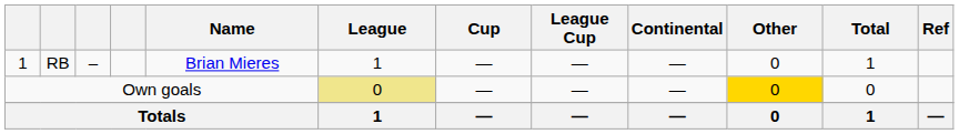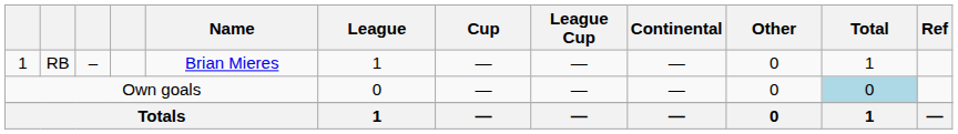Own goals | League: khaki background -> no background
Own goals | Other: gold background -> no background
Own goals | Total: no background -> lightblue background
